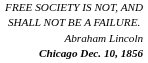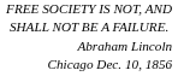row 4 | column 1: bold -> normal
